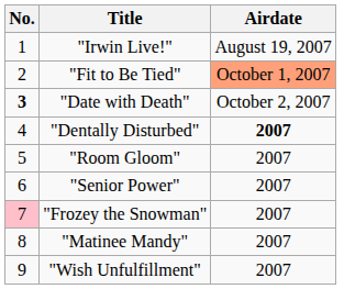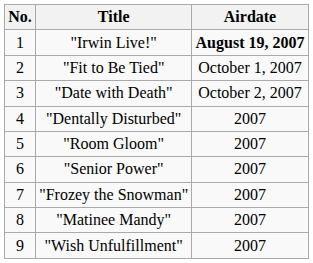"Irwin Live!" | Airdate: normal -> bold
"Fit to Be Tied" | Airdate: lightsalmon background -> no background
"Date with Death" | No.: bold -> normal
"Dentally Disturbed" | Airdate: bold -> normal
"Frozey the Snowman" | No.: pink background -> no background
